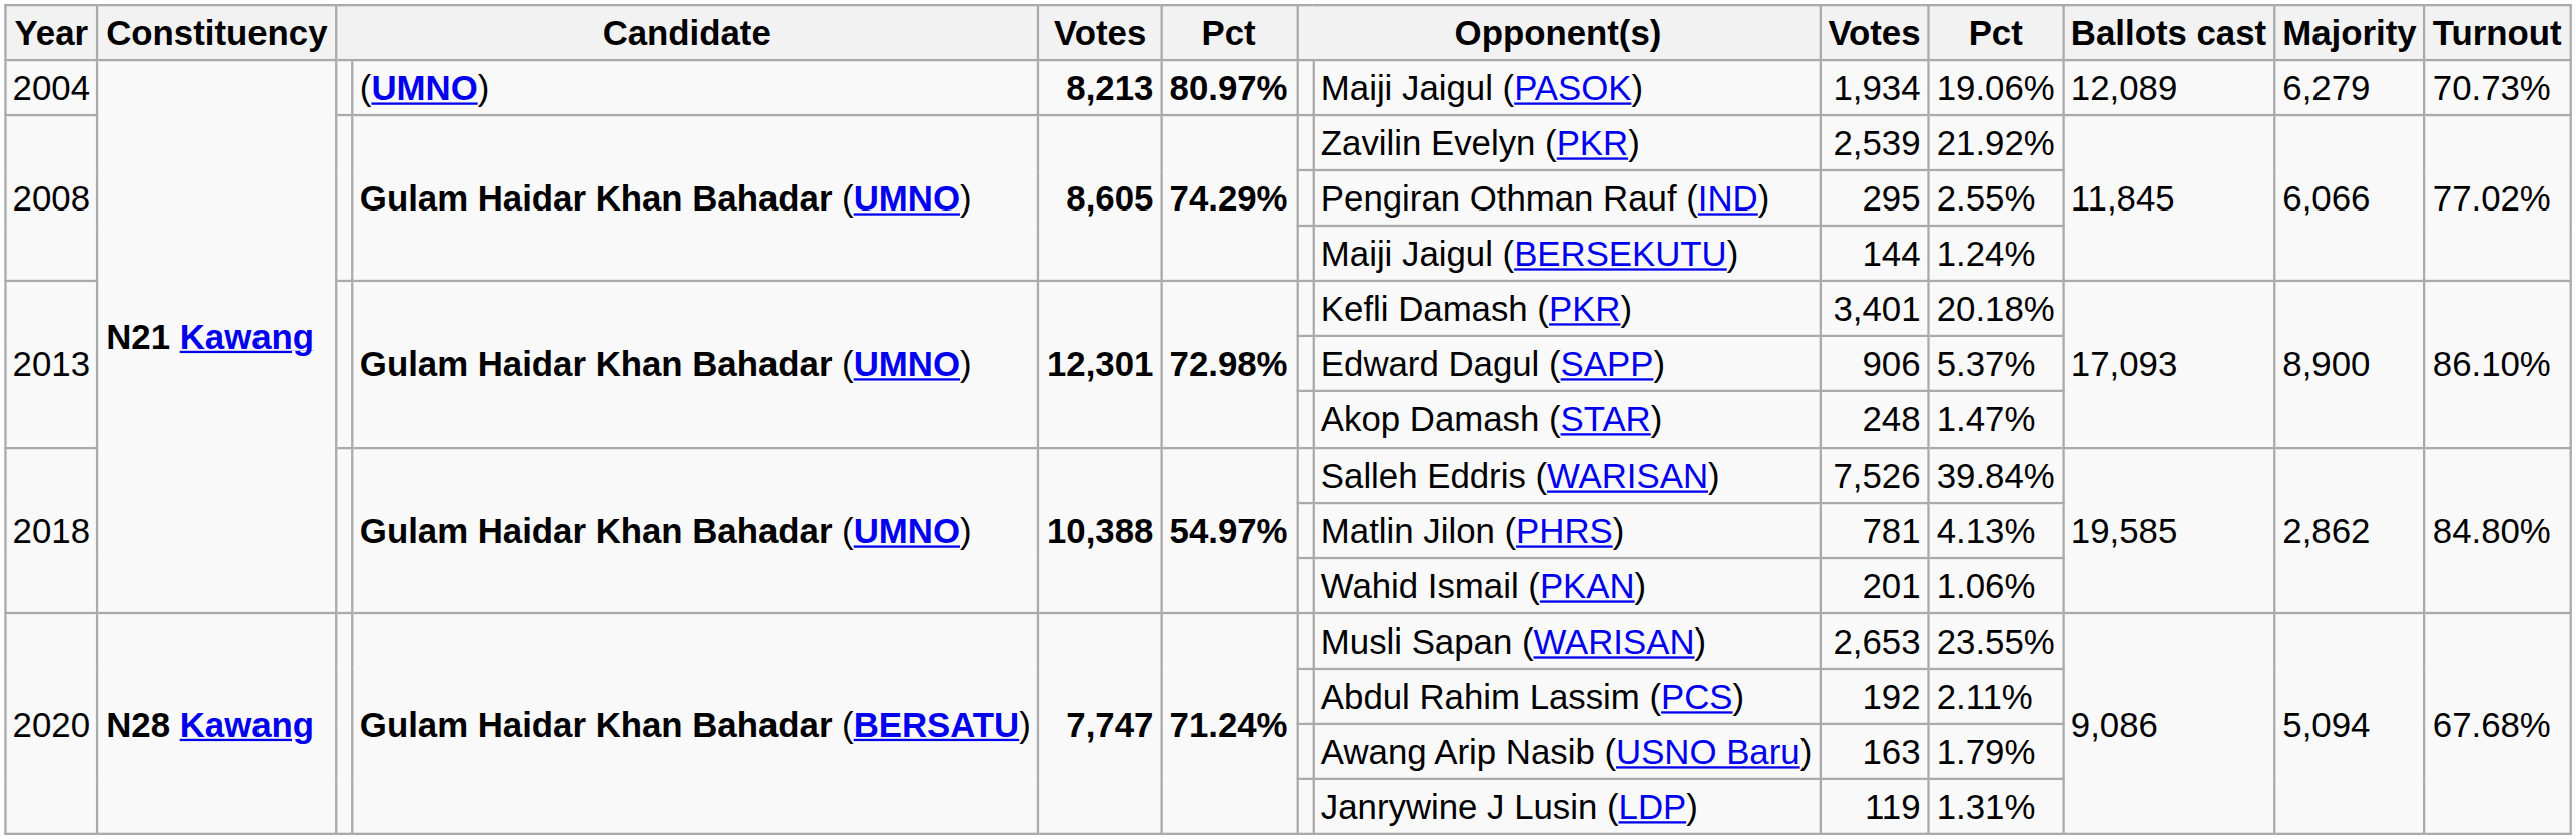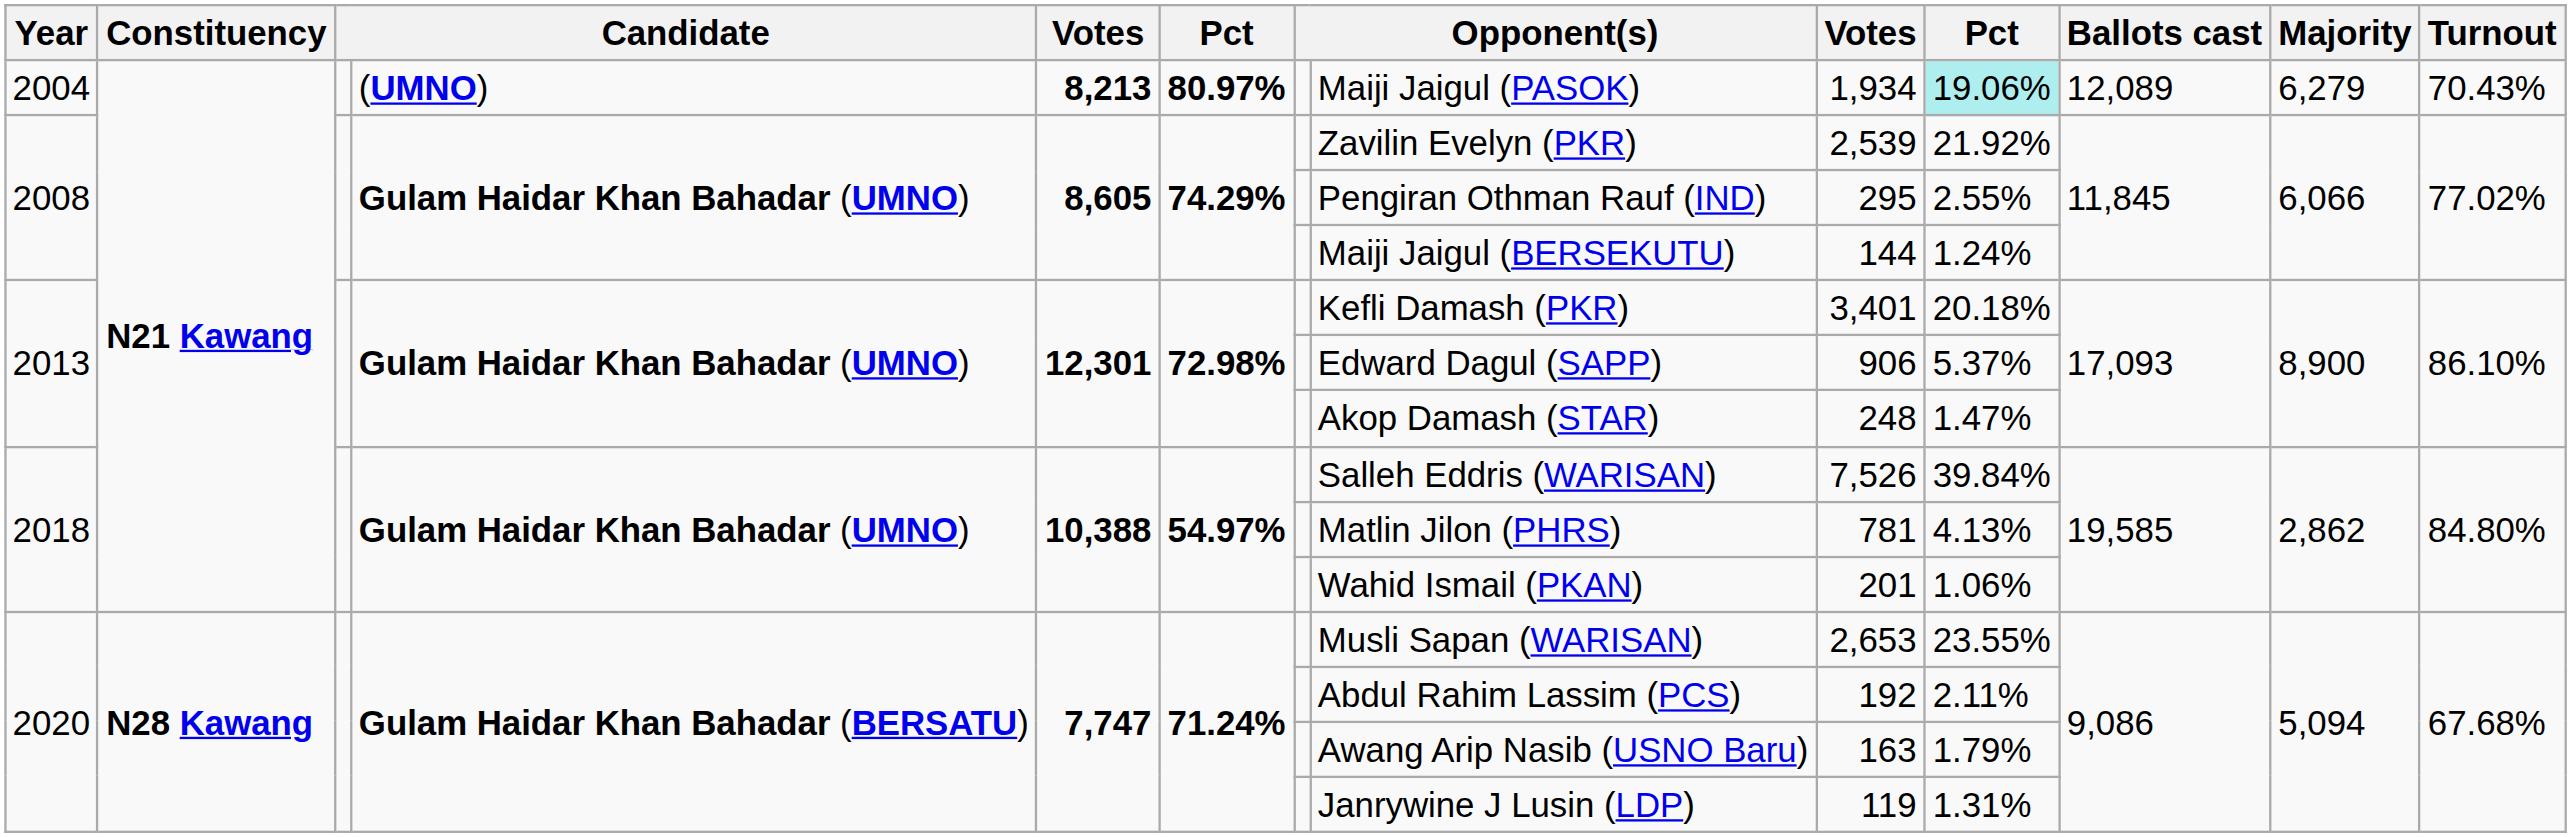2004 | column 10: no background -> paleturquoise background
2004 | Turnout: 70.73% -> 70.43%
